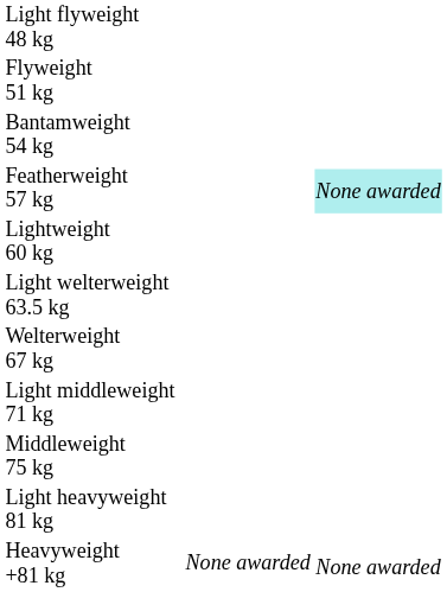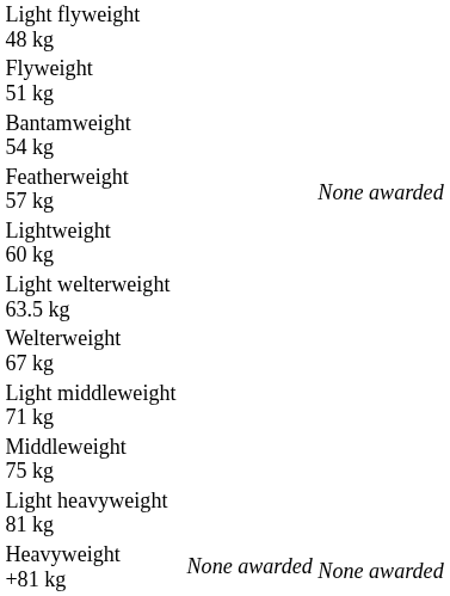Featherweight 57 kg / None awarded | column 3: paleturquoise background -> no background
